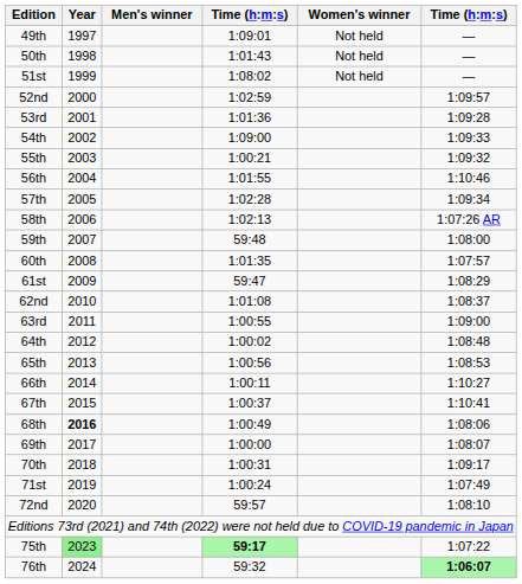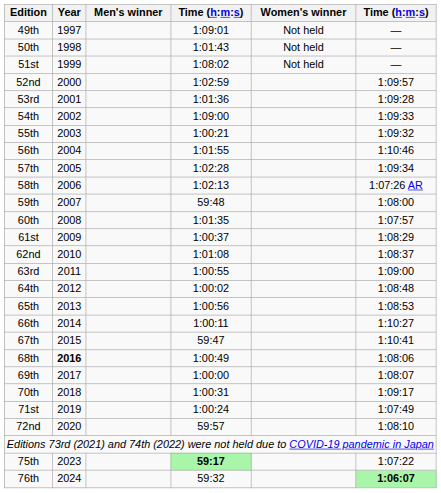61st | column 4: 59:47 -> 1:00:37
67th | column 4: 1:00:37 -> 59:47
75th | Year: lightgreen background -> no background
